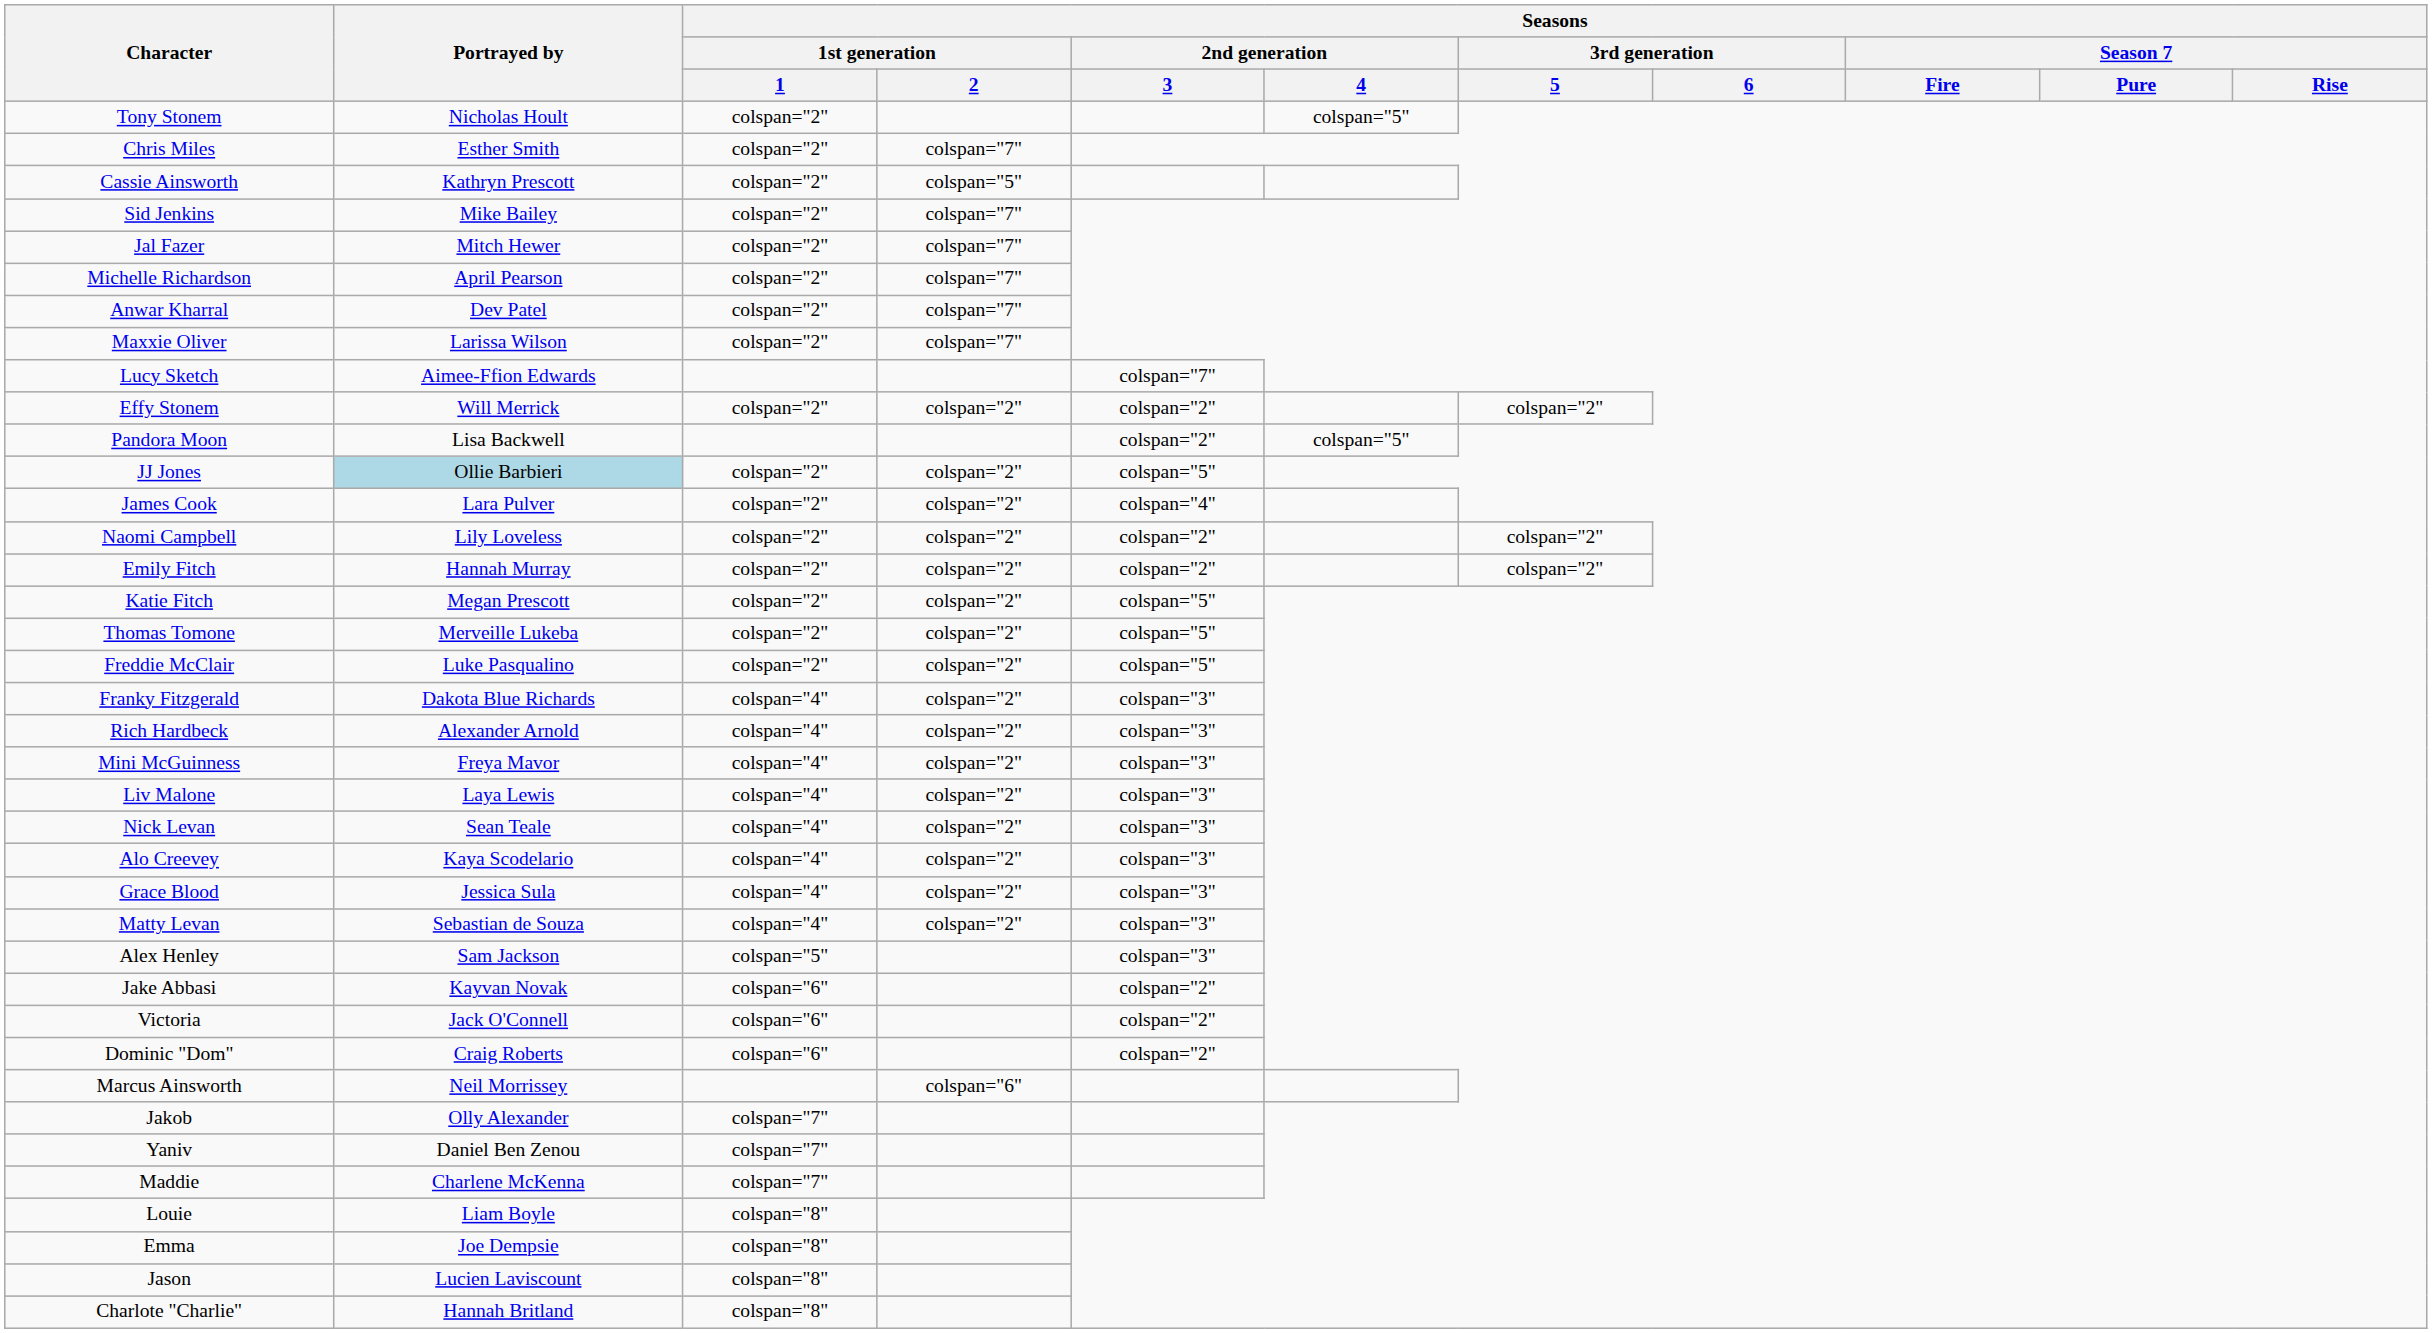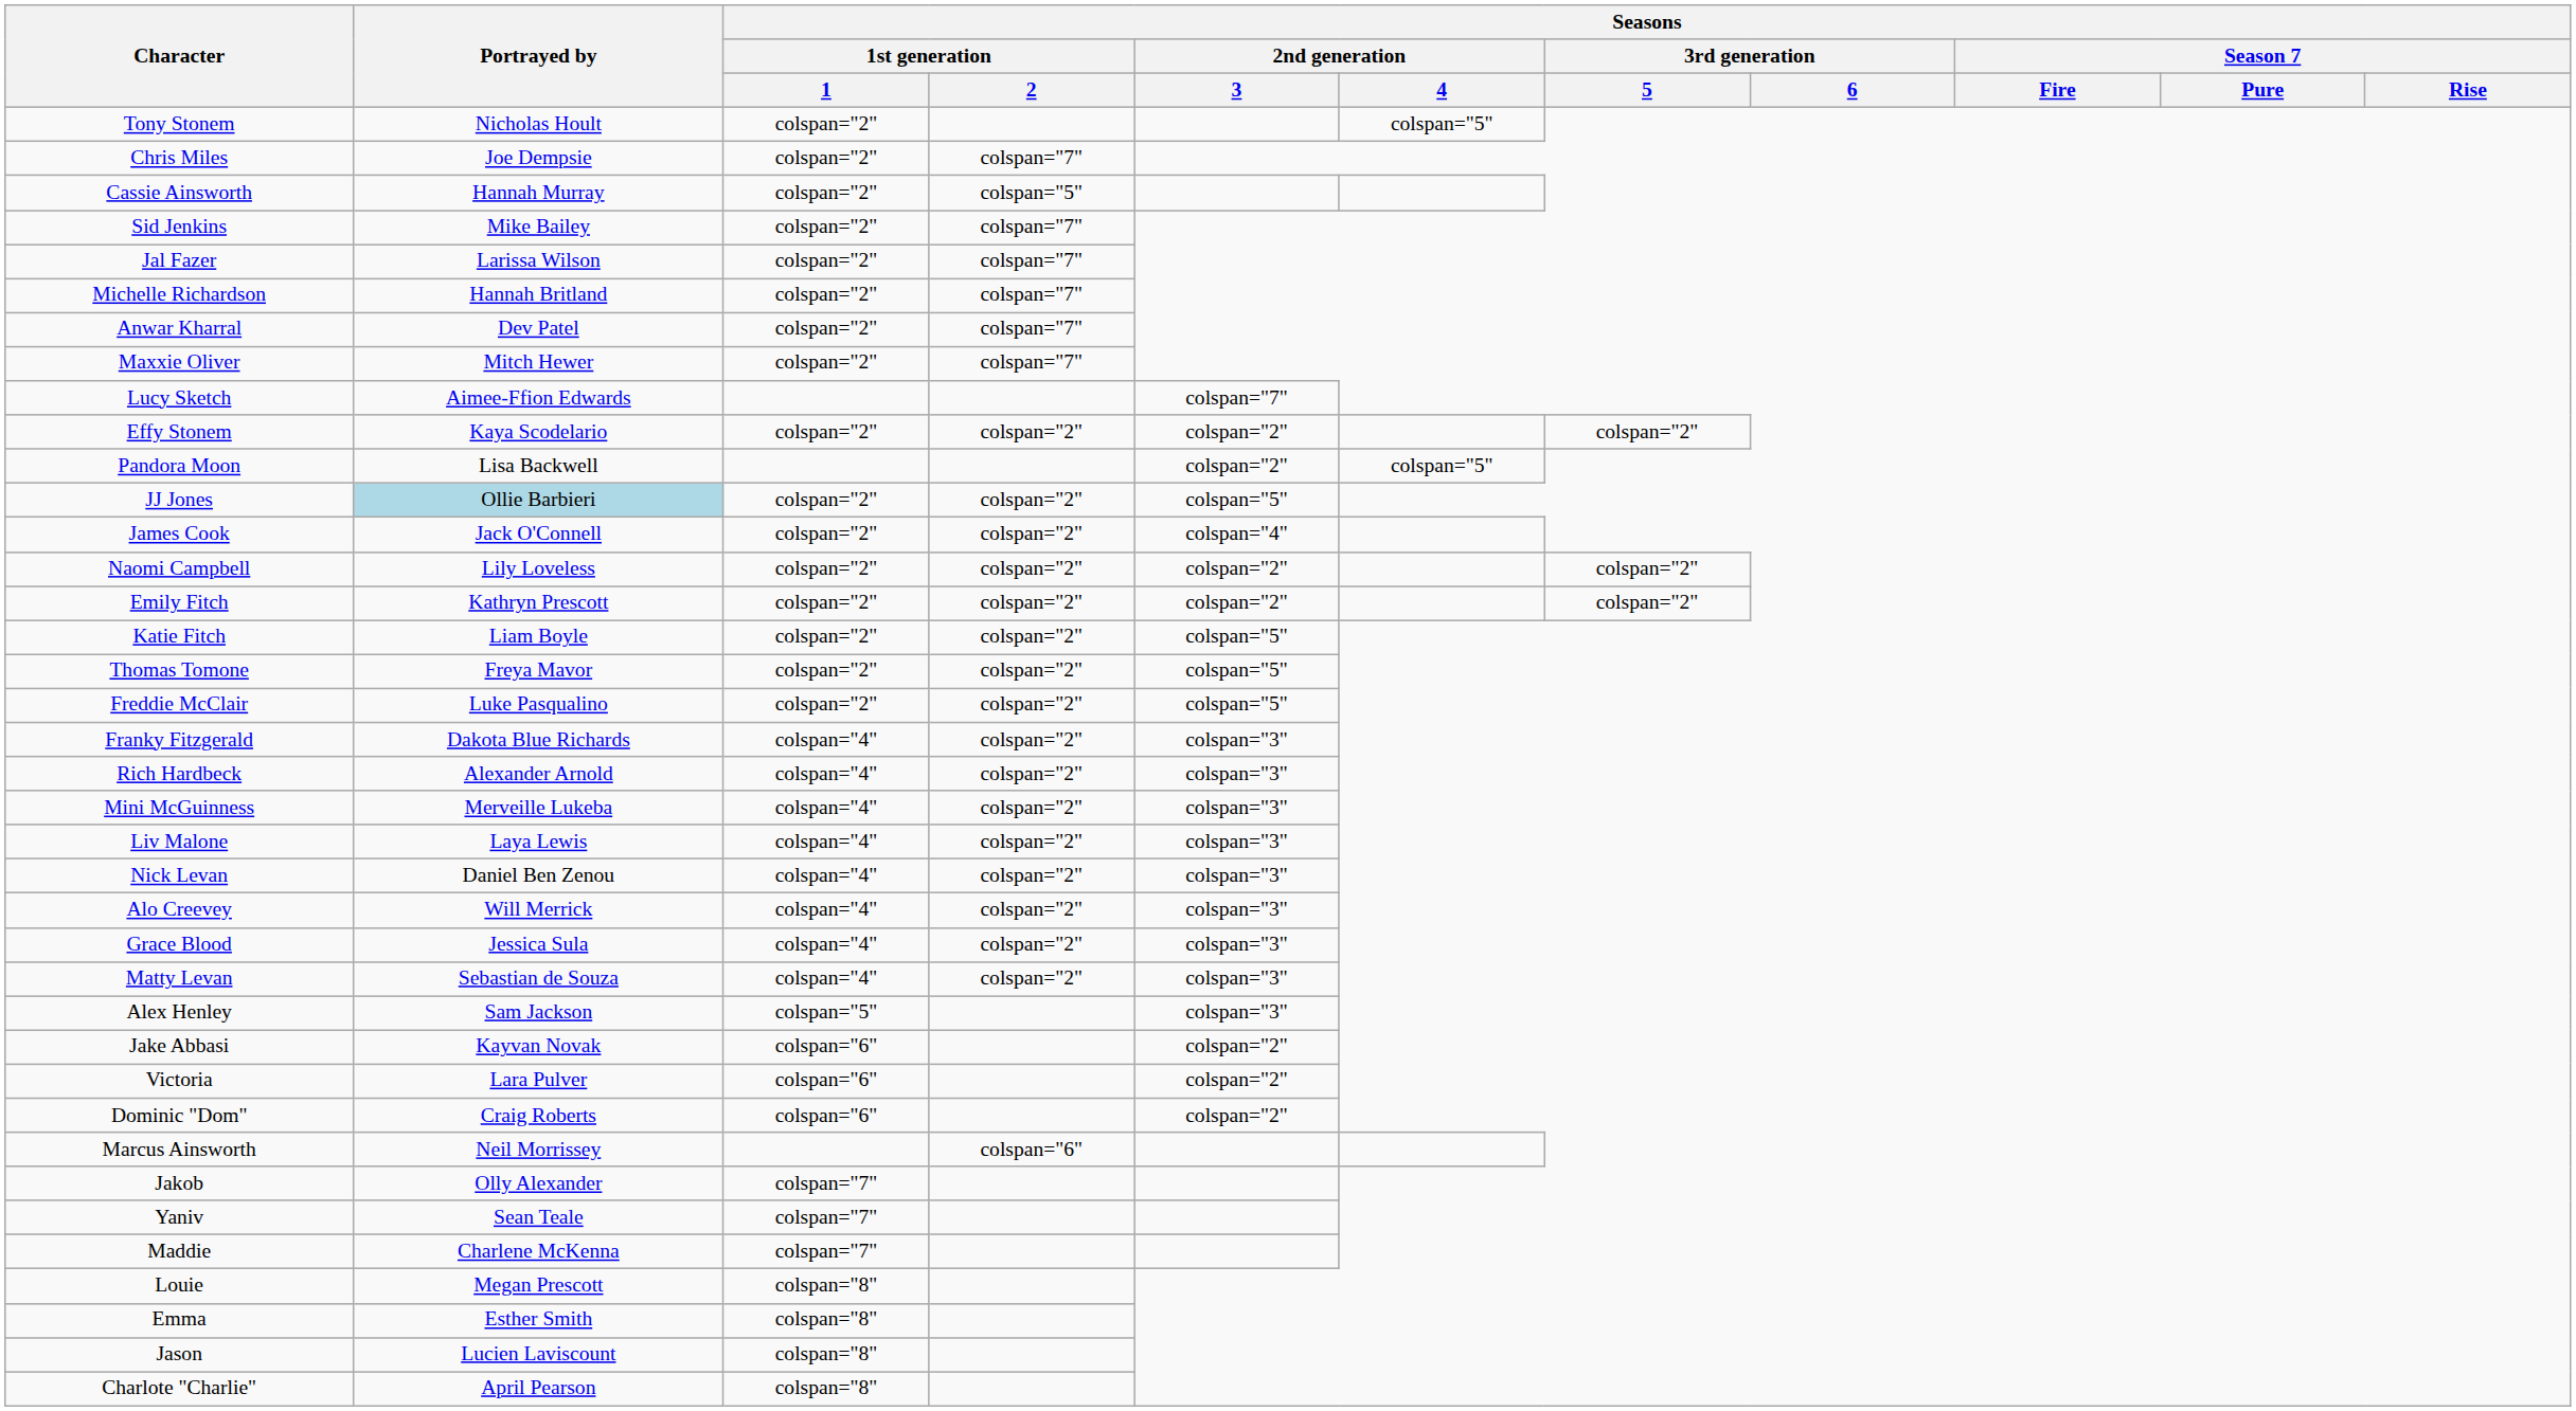Chris Miles | Portrayed by: Esther Smith -> Joe Dempsie
Cassie Ainsworth | Portrayed by: Kathryn Prescott -> Hannah Murray
Jal Fazer | Portrayed by: Mitch Hewer -> Larissa Wilson
Michelle Richardson | Portrayed by: April Pearson -> Hannah Britland
Maxxie Oliver | Portrayed by: Larissa Wilson -> Mitch Hewer
Effy Stonem | Portrayed by: Will Merrick -> Kaya Scodelario
James Cook | Portrayed by: Lara Pulver -> Jack O'Connell
Emily Fitch | Portrayed by: Hannah Murray -> Kathryn Prescott
Katie Fitch | Portrayed by: Megan Prescott -> Liam Boyle
Thomas Tomone | Portrayed by: Merveille Lukeba -> Freya Mavor
Mini McGuinness | Portrayed by: Freya Mavor -> Merveille Lukeba
Nick Levan | Portrayed by: Sean Teale -> Daniel Ben Zenou
Alo Creevey | Portrayed by: Kaya Scodelario -> Will Merrick
Victoria | Portrayed by: Jack O'Connell -> Lara Pulver
Yaniv | Portrayed by: Daniel Ben Zenou -> Sean Teale
Louie | Portrayed by: Liam Boyle -> Megan Prescott
Emma | Portrayed by: Joe Dempsie -> Esther Smith
Charlote "Charlie" | Portrayed by: Hannah Britland -> April Pearson
